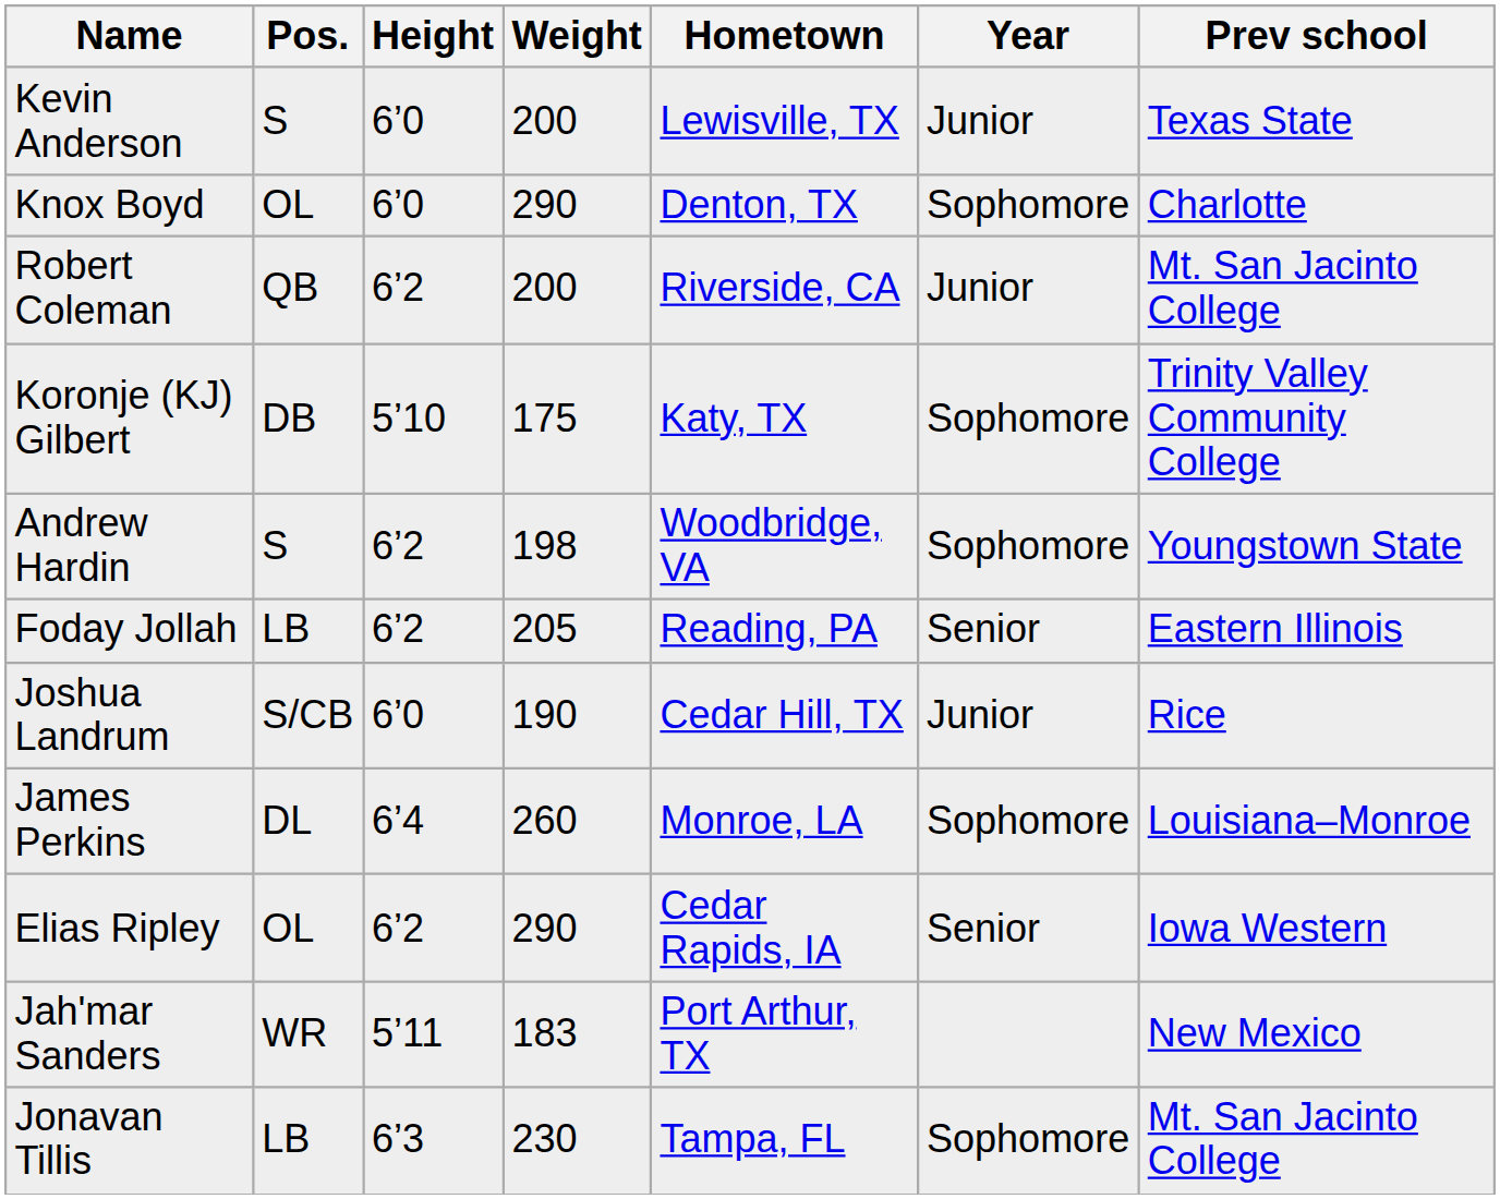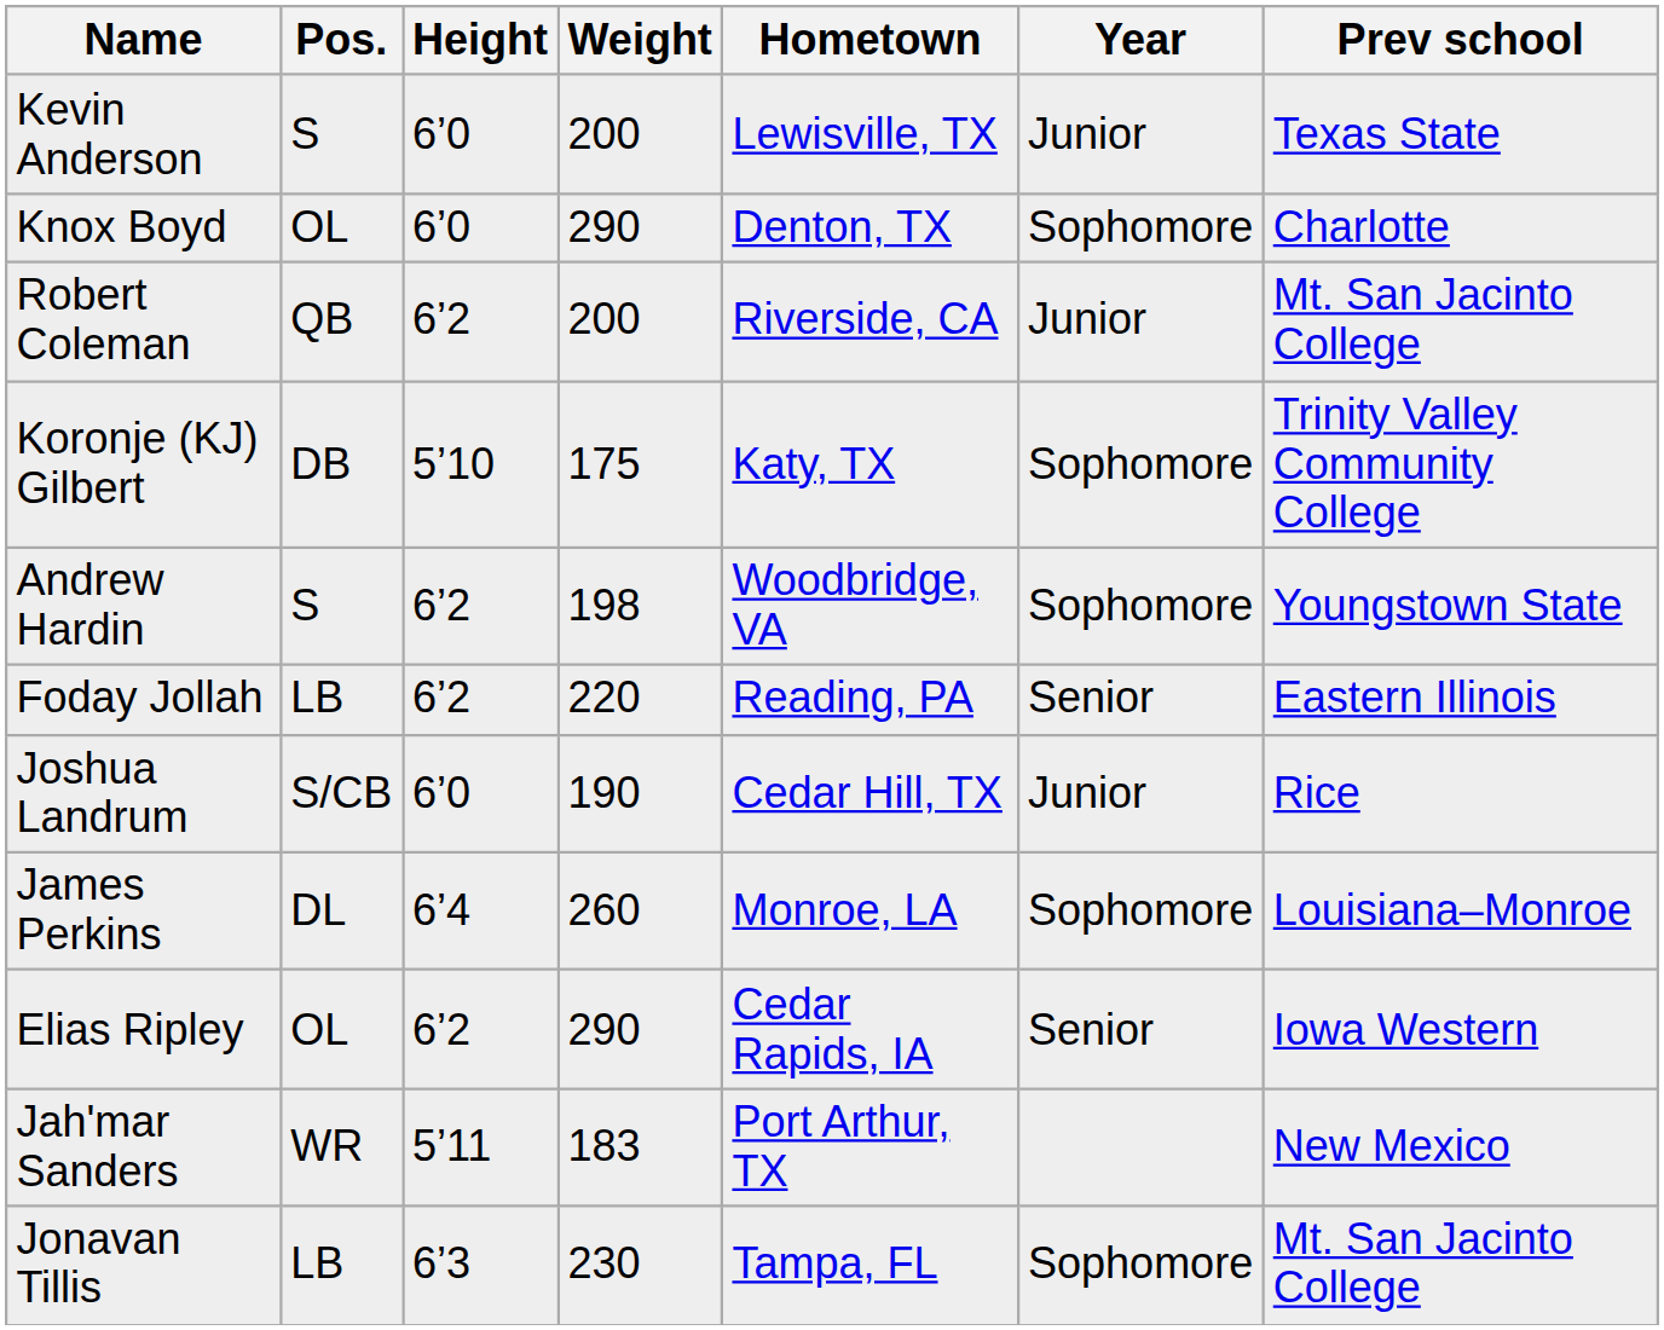Foday Jollah | Weight: 205 -> 220
